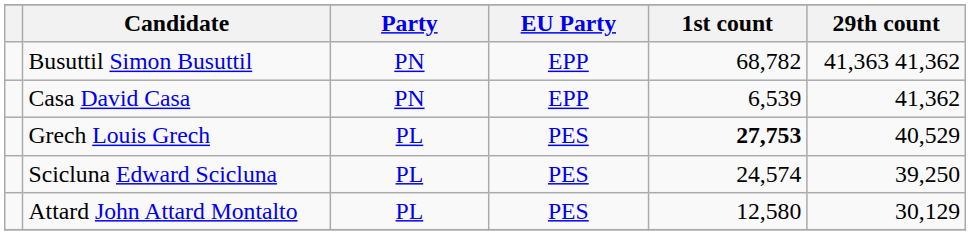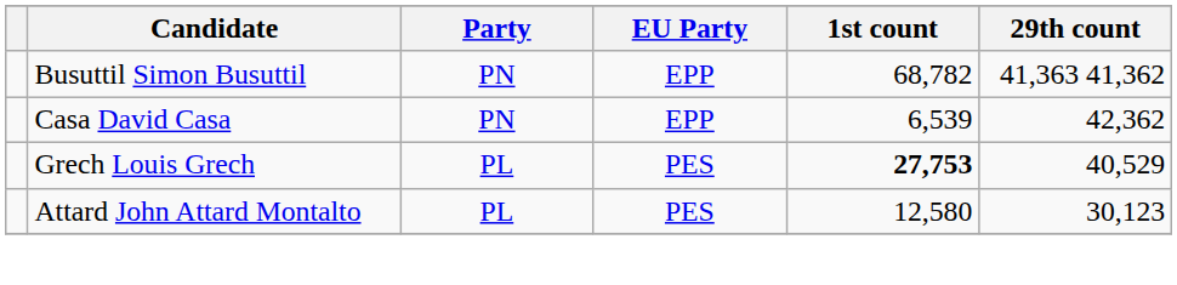Casa David Casa | 29th count: 41,362 -> 42,362
- row: Scicluna Edward Scicluna | PL | PES | 24,574 | 39,250
Attard John Attard Montalto | 29th count: 30,129 -> 30,123
